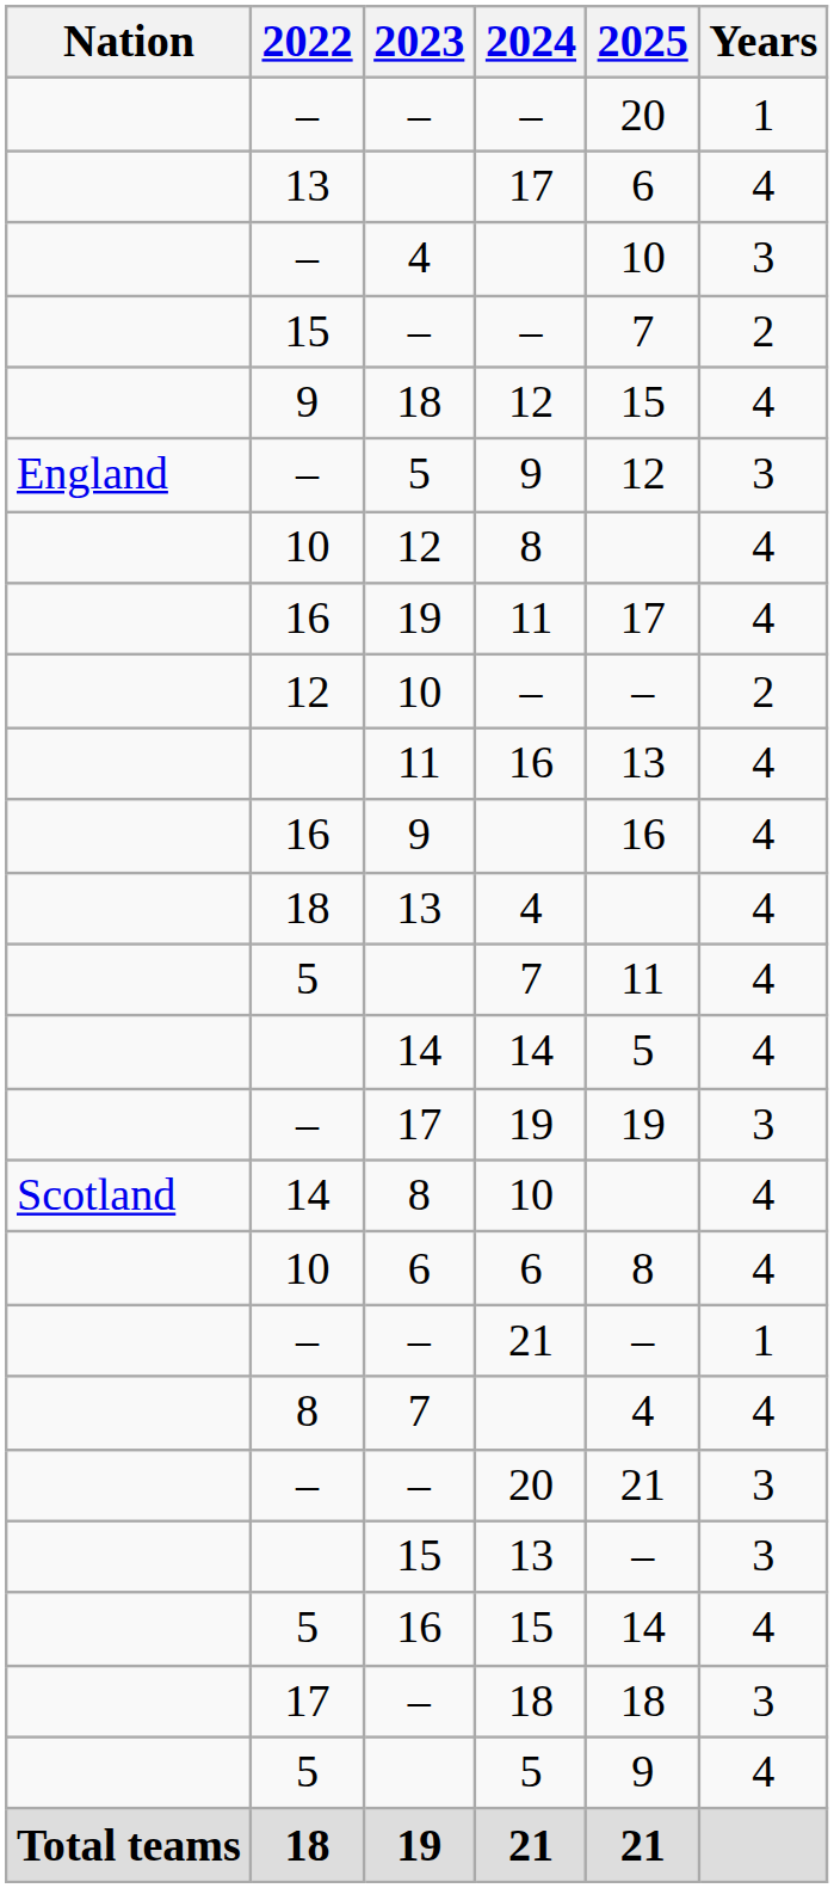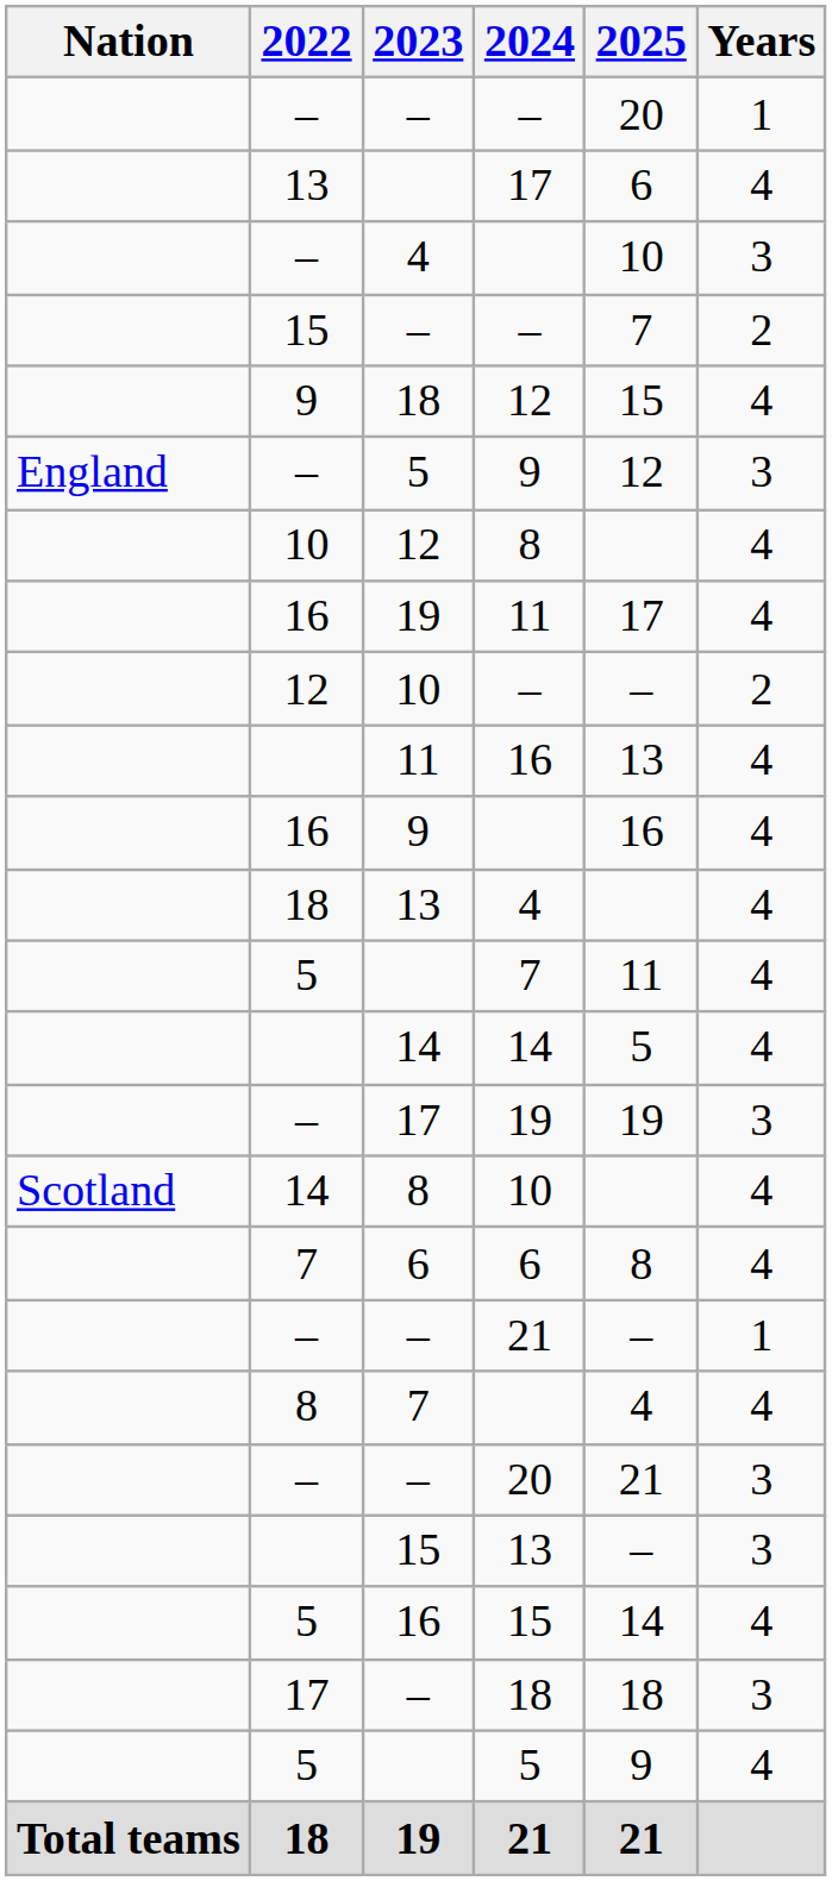row 18 | 2022: 10 -> 7
